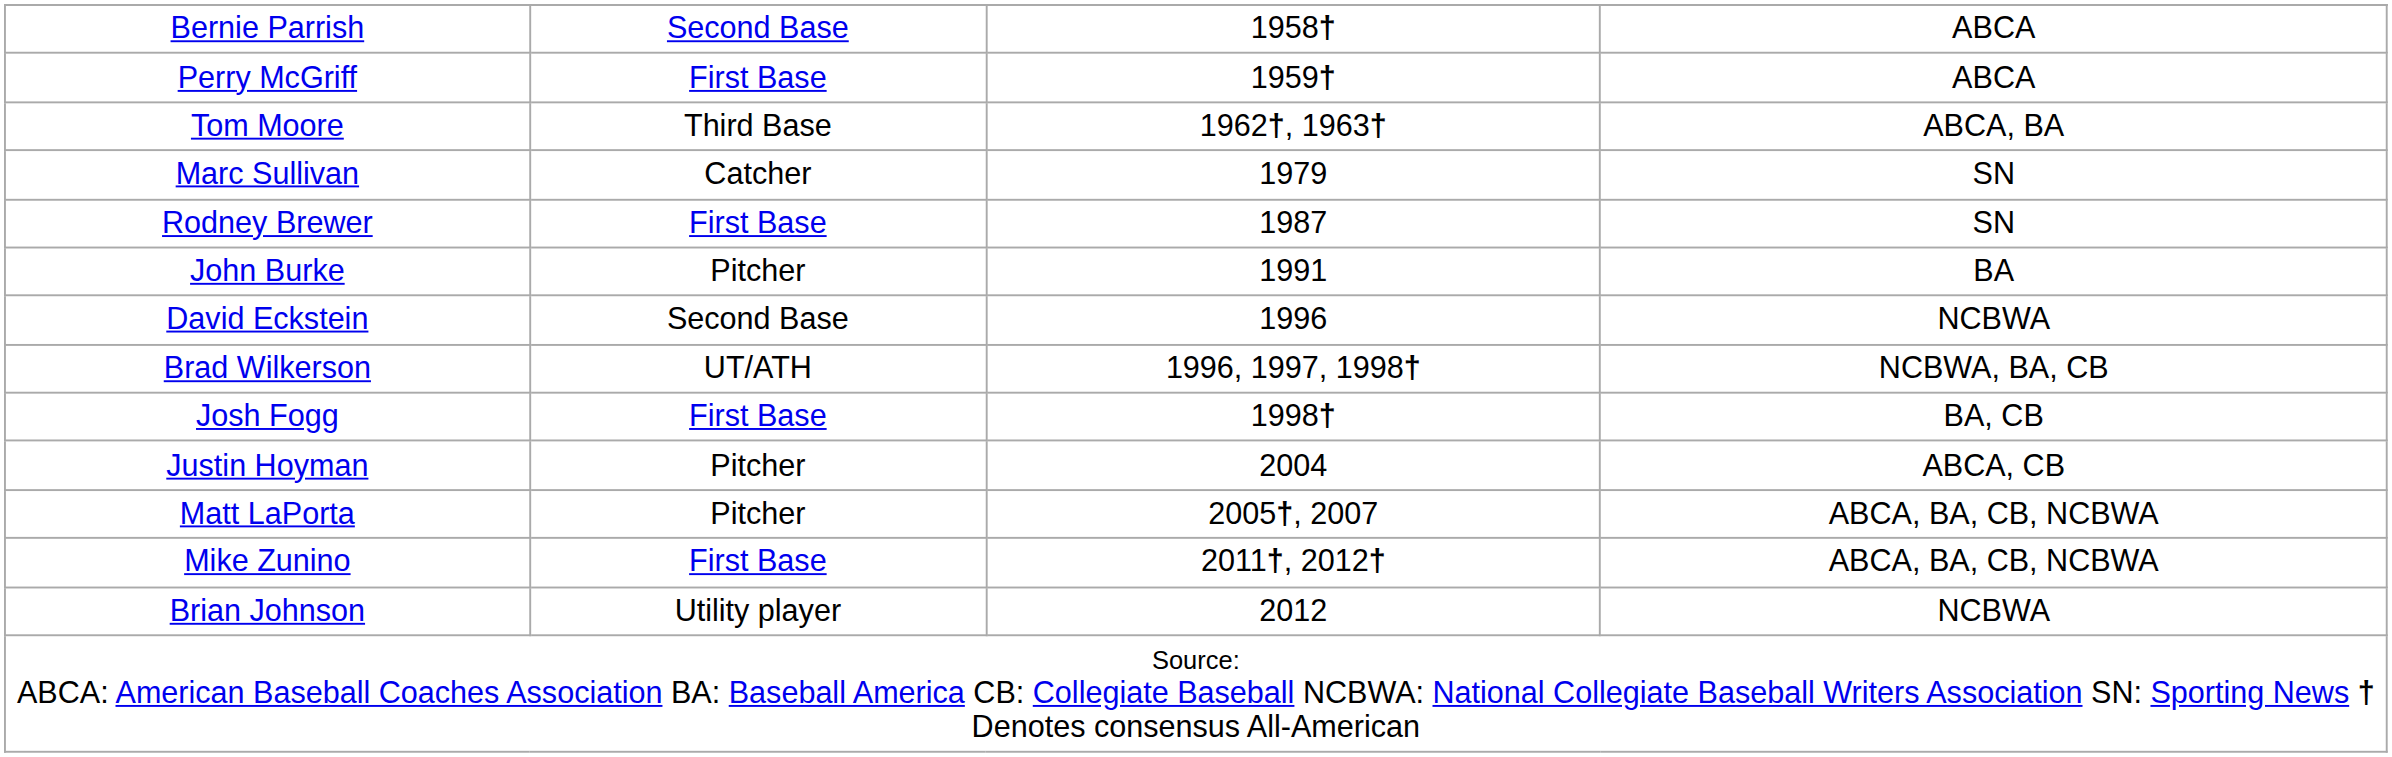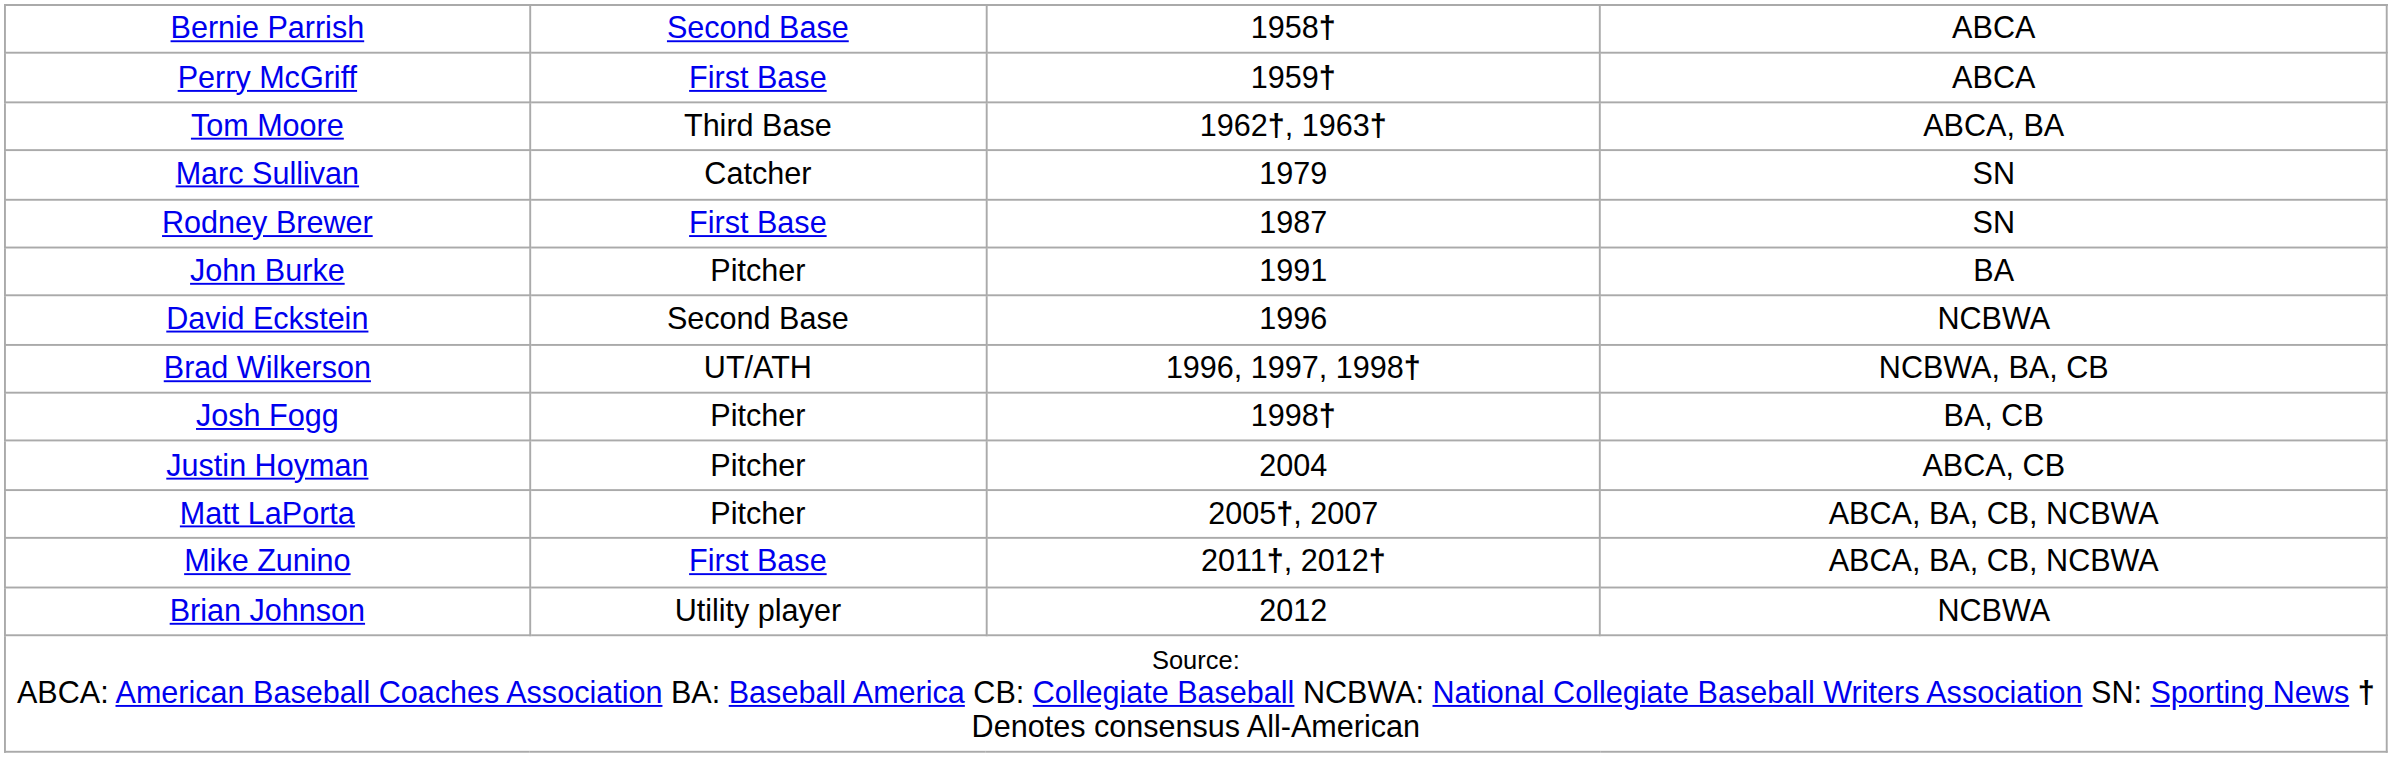Josh Fogg | column 2: First Base -> Pitcher
